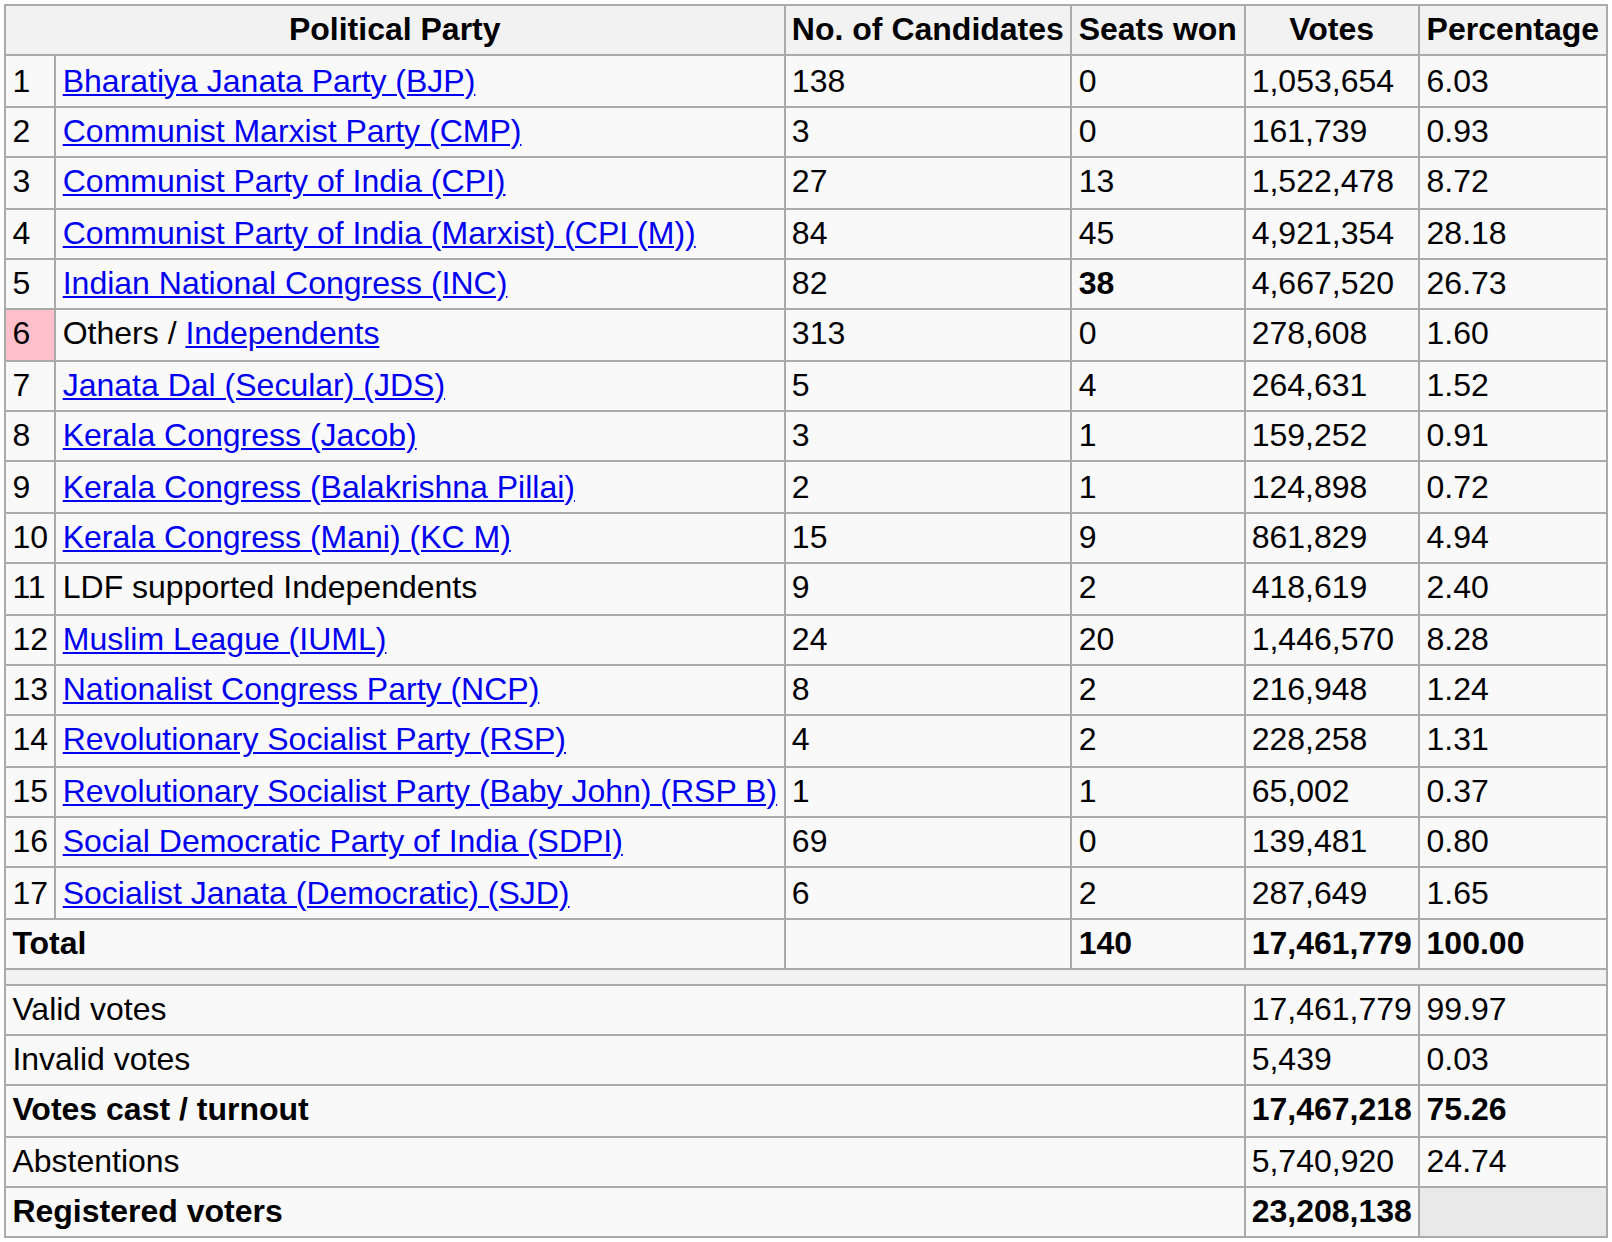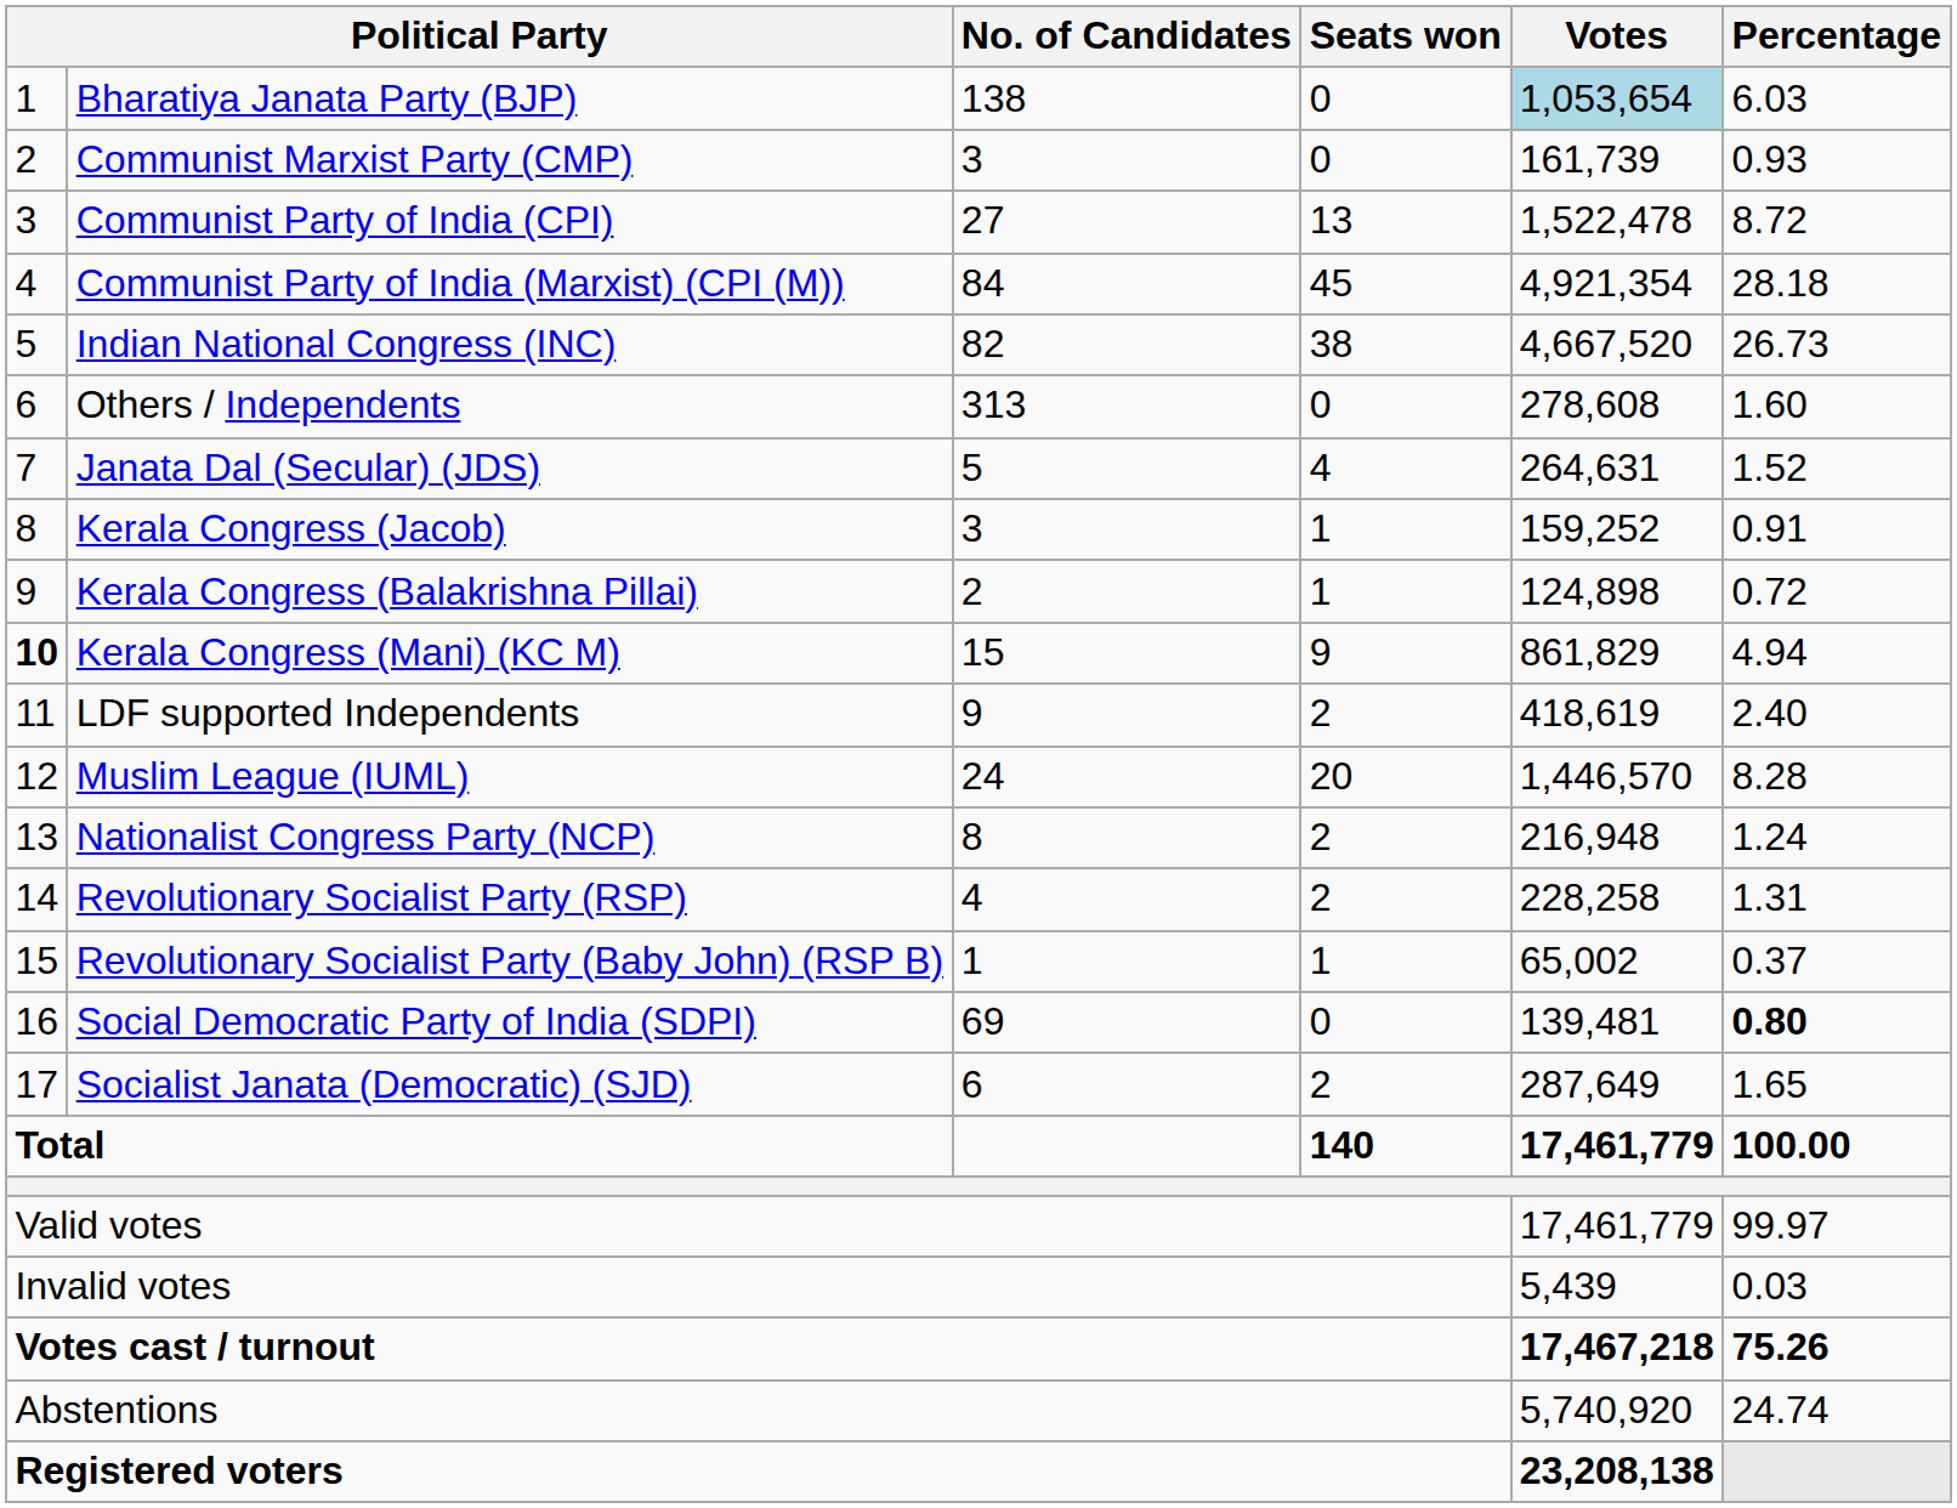Bharatiya Janata Party (BJP) | Votes: no background -> lightblue background
Indian National Congress (INC) | Seats won: bold -> normal
Others / Independents | column 1: pink background -> no background
Kerala Congress (Mani) (KC M) | column 1: normal -> bold
Social Democratic Party of India (SDPI) | Percentage: normal -> bold
